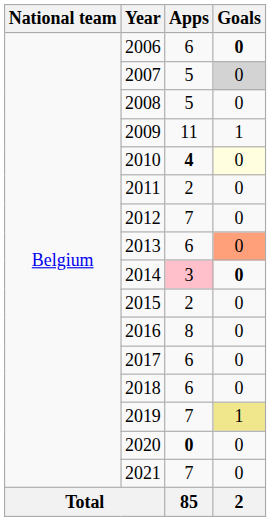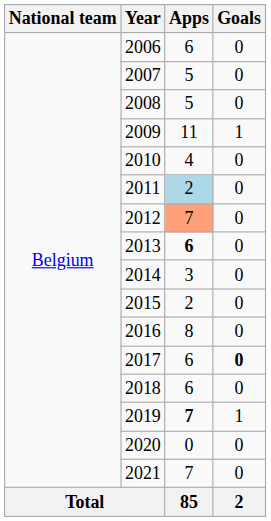2006 | Goals: bold -> normal
2007 | Goals: lightgrey background -> no background
2010 | Apps: bold -> normal
2010 | Goals: lightyellow background -> no background
2011 | Apps: no background -> lightblue background
2012 | Apps: no background -> lightsalmon background
2013 | Apps: normal -> bold
2013 | Goals: lightsalmon background -> no background
2014 | Apps: pink background -> no background
2014 | Goals: bold -> normal
2017 | Goals: normal -> bold
2019 | Apps: normal -> bold
2019 | Goals: khaki background -> no background
2020 | Apps: bold -> normal
